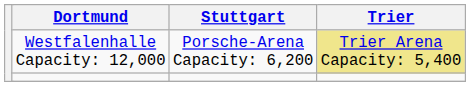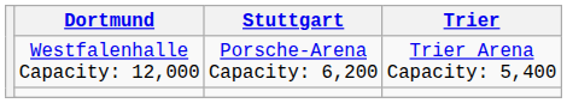Westfalenhalle Capacity: 12,000 | Trier: khaki background -> no background
